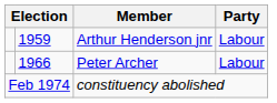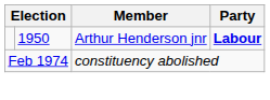Arthur Henderson jnr | column 2: 1959 -> 1950
Arthur Henderson jnr | Party: normal -> bold
- row: 1966 | Peter Archer | Labour
